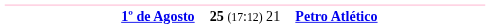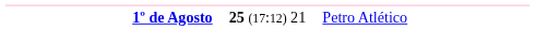1º de Agosto | column 3: bold -> normal
